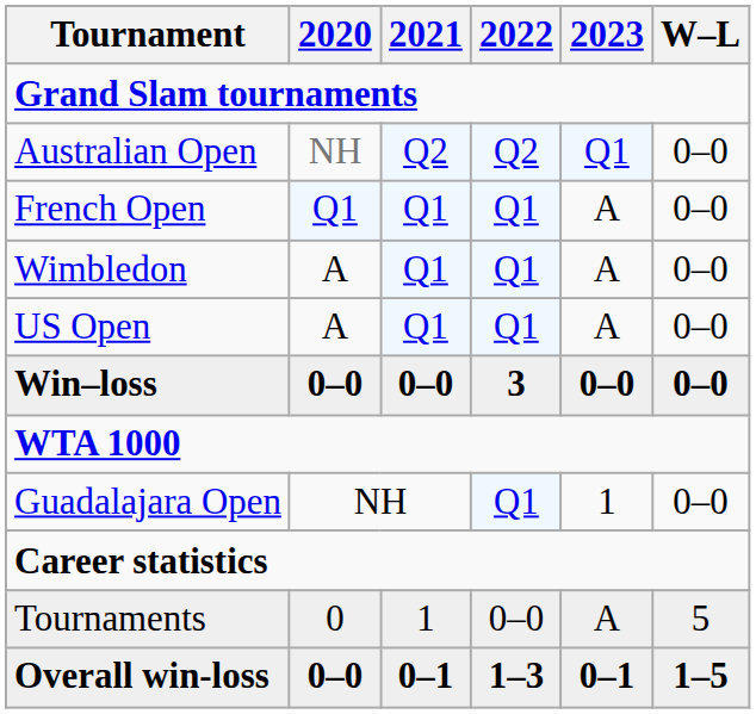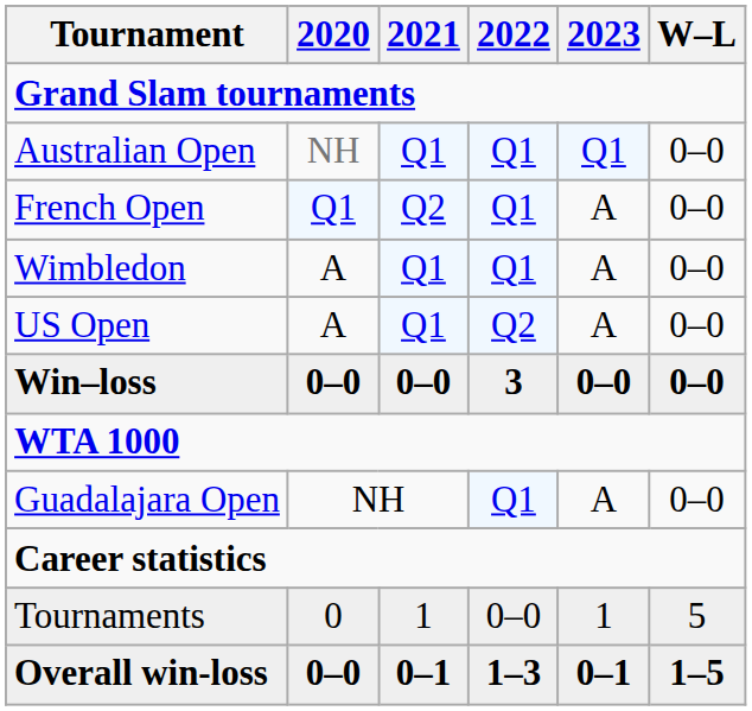Australian Open | 2021: Q2 -> Q1
Australian Open | 2022: Q2 -> Q1
French Open | 2021: Q1 -> Q2
US Open | 2022: Q1 -> Q2
Guadalajara Open | 2023: 1 -> A
Tournaments | 2023: A -> 1
